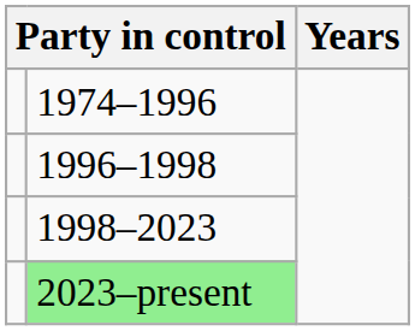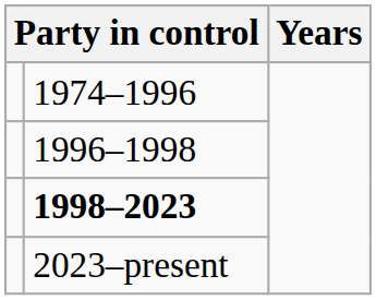1998–2023 | column 2: normal -> bold
2023–present | column 2: lightgreen background -> no background
